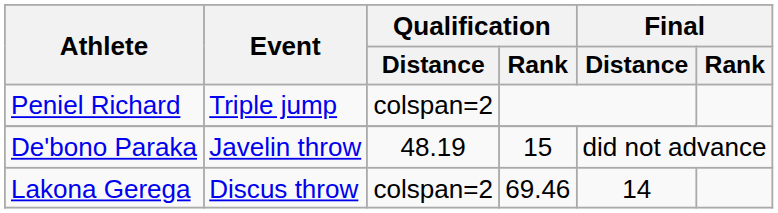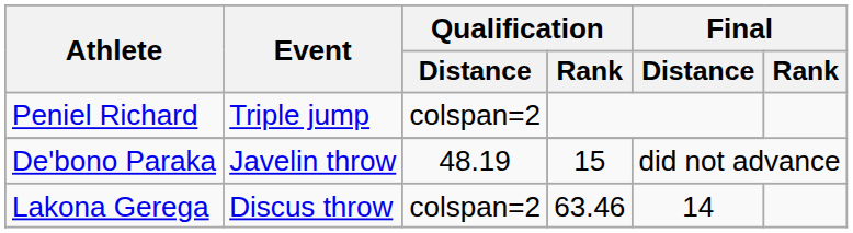Lakona Gerega | Qualification / Rank: 69.46 -> 63.46
